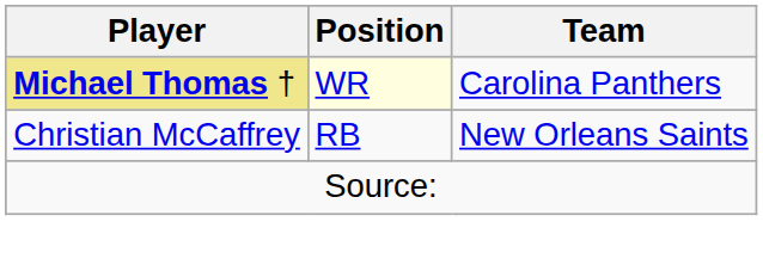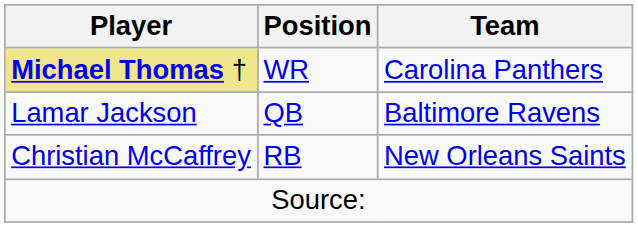Michael Thomas † | Position: lightyellow background -> no background
+ row: Lamar Jackson | QB | Baltimore Ravens
